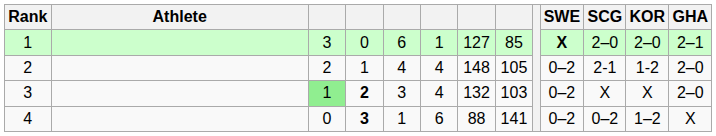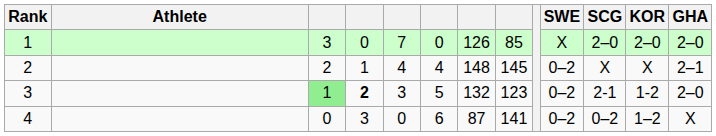row 2 | column 5: 6 -> 7
row 2 | column 6: 1 -> 0
row 2 | column 7: 127 -> 126
row 2 | SWE: bold -> normal
row 2 | GHA: 2–1 -> 2–0
row 3 | column 8: 105 -> 145
row 3 | SCG: 2-1 -> X
row 3 | KOR: 1-2 -> X
row 3 | GHA: 2–0 -> 2–1
row 4 | column 6: 4 -> 5
row 4 | column 8: 103 -> 123
row 4 | SCG: X -> 2-1
row 4 | KOR: X -> 1-2
row 5 | column 4: bold -> normal
row 5 | column 5: 1 -> 0
row 5 | column 7: 88 -> 87
